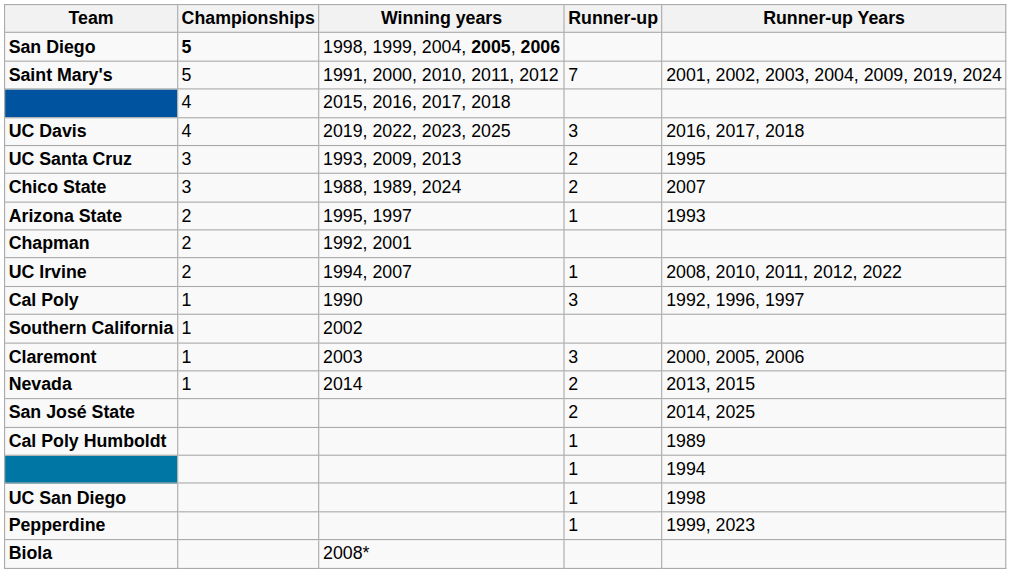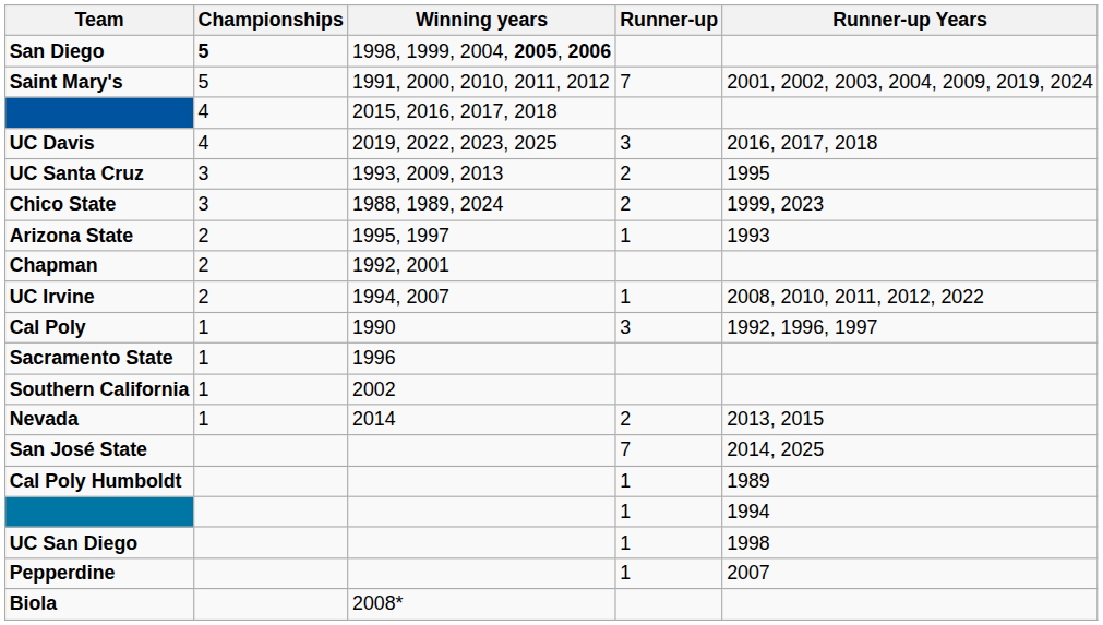Chico State | Runner-up Years: 2007 -> 1999, 2023
+ row: Sacramento State | 1 | 1996
- row: Claremont | 1 | 2003 | 3 | 2000, 2005, 2006
San José State | Runner-up: 2 -> 7
Pepperdine | Runner-up Years: 1999, 2023 -> 2007
